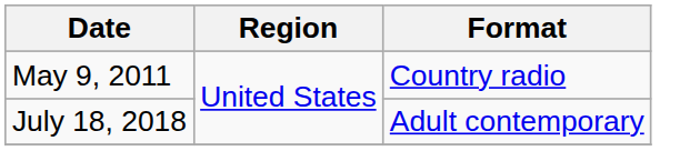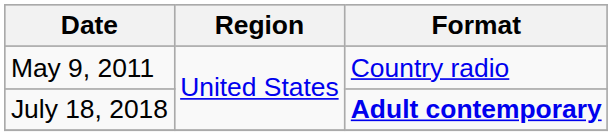July 18, 2018 | Format: normal -> bold
